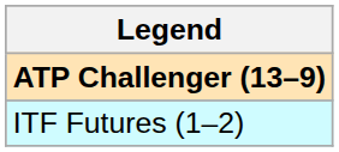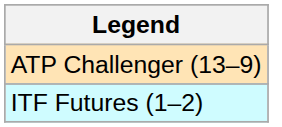row 2 | column 1: bold -> normal
